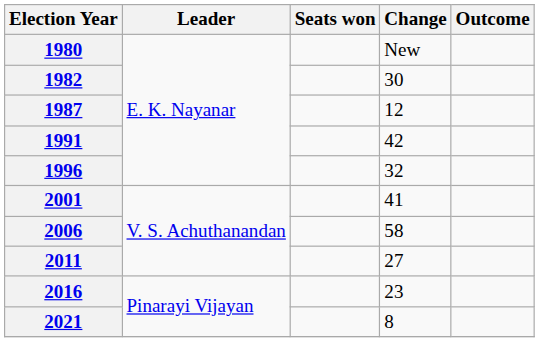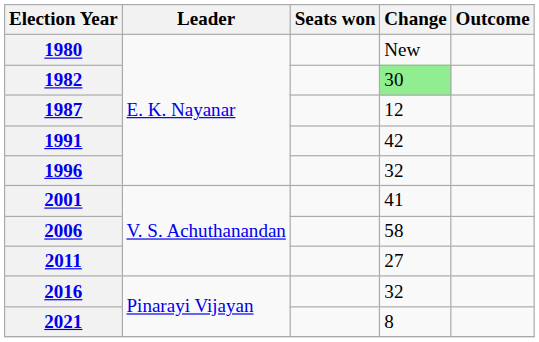1982 | Change: no background -> lightgreen background
2016 | Change: 23 -> 32
